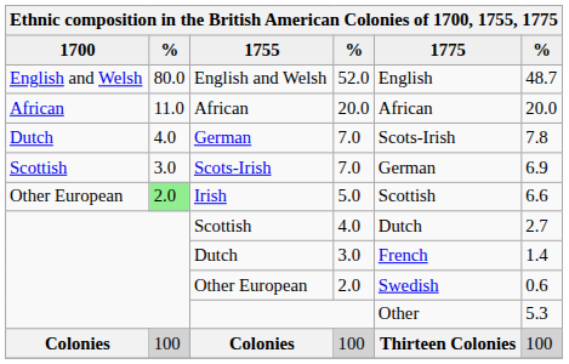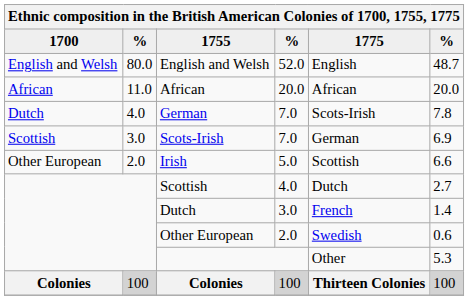Irish | column 2: lightgreen background -> no background
